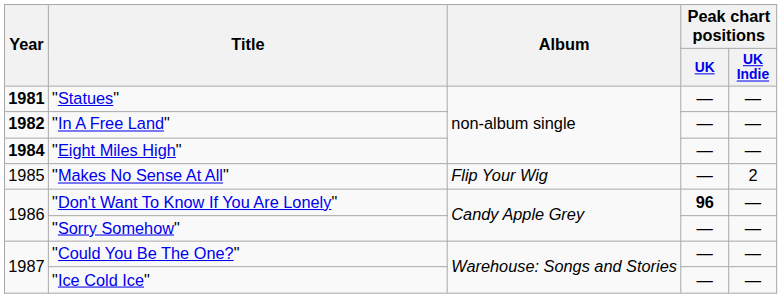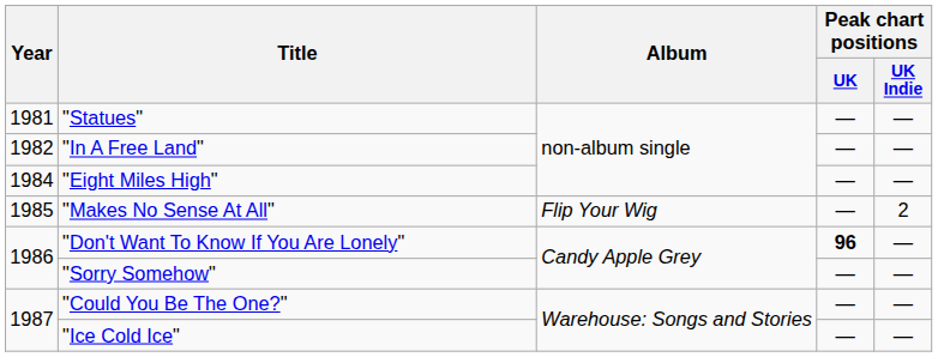"Statues" | Year: bold -> normal
"In A Free Land" | Year: bold -> normal
"Eight Miles High" | Year: bold -> normal
